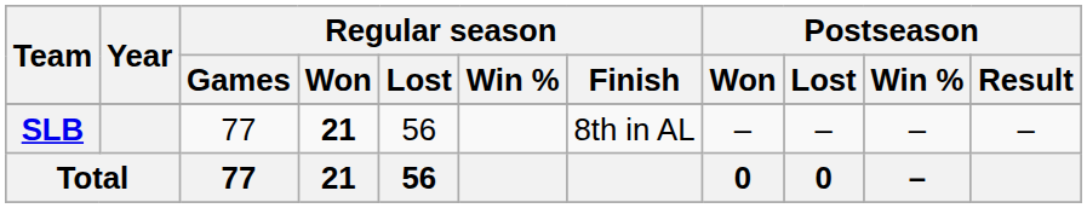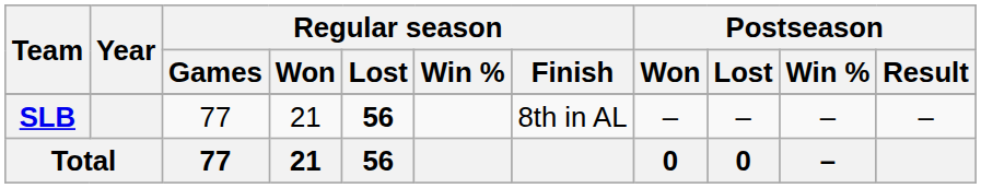SLB | Regular season / Won: bold -> normal
SLB | Regular season / Lost: normal -> bold
